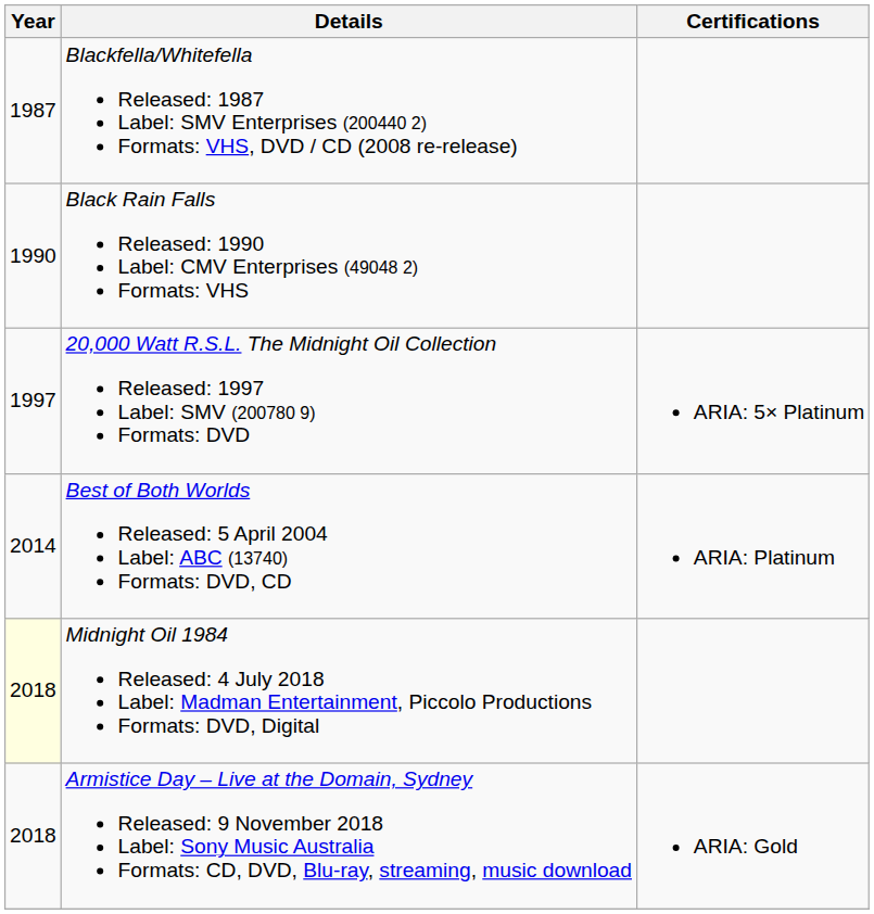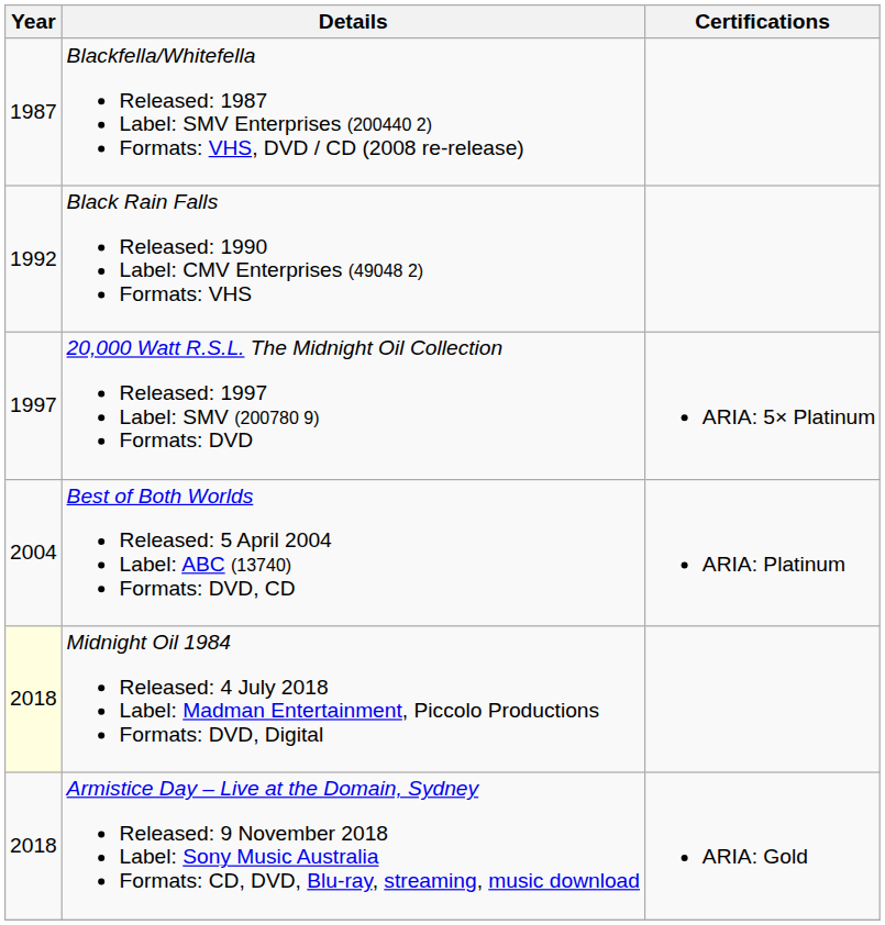row 3 | Year: 1990 -> 1992
row 5 | Year: 2014 -> 2004
